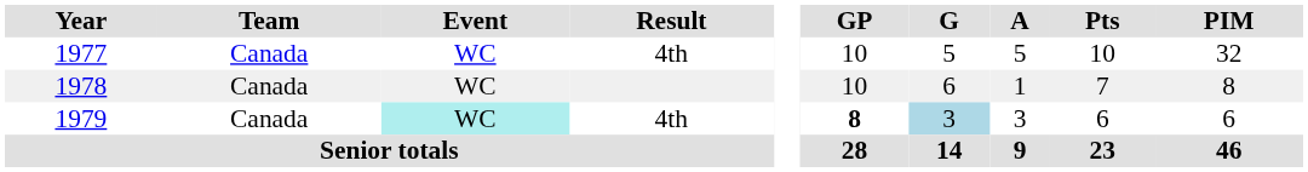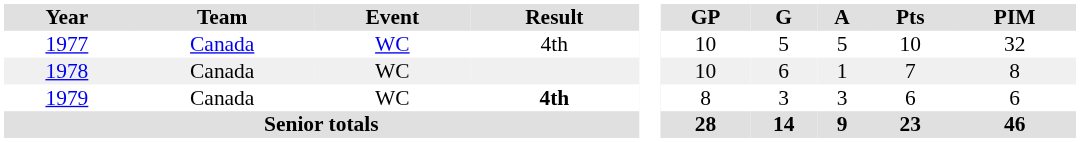1979 | Event: paleturquoise background -> no background
1979 | Result: normal -> bold
1979 | GP: bold -> normal
1979 | G: lightblue background -> no background
